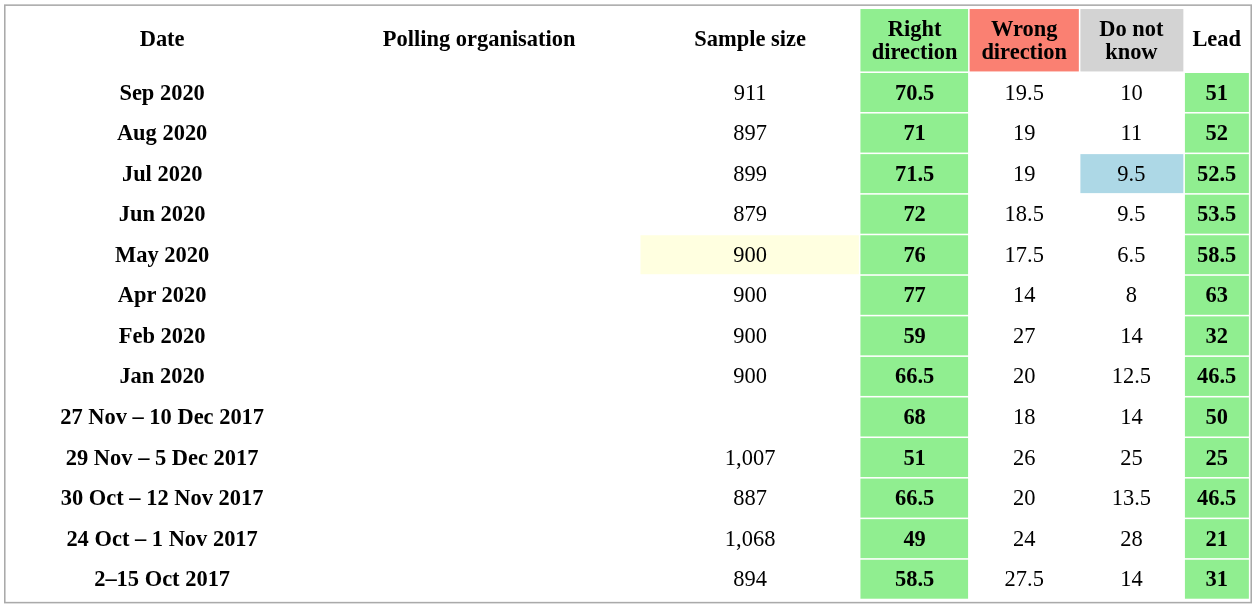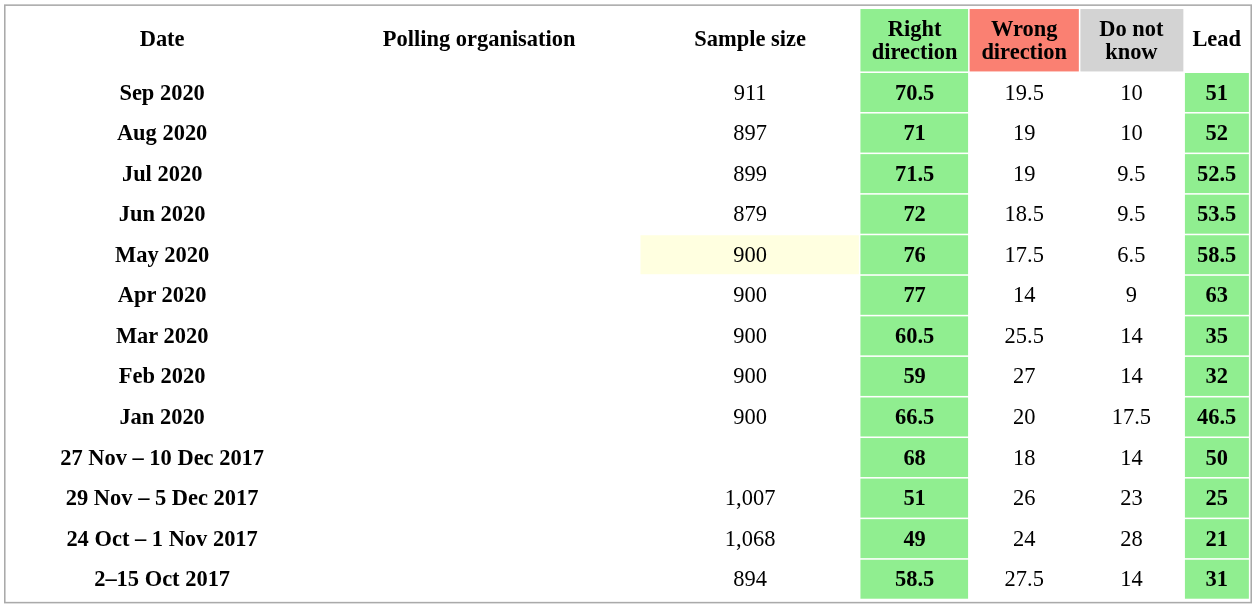Aug 2020 | Do not know: 11 -> 10
Jul 2020 | Do not know: lightblue background -> no background
Apr 2020 | Do not know: 8 -> 9
+ row: Mar 2020 | 900 | 60.5 | 25.5 | 14 | 35
Jan 2020 | Do not know: 12.5 -> 17.5
29 Nov – 5 Dec 2017 | Do not know: 25 -> 23
- row: 30 Oct – 12 Nov 2017 | 887 | 66.5 | 20 | 13.5 | 46.5
